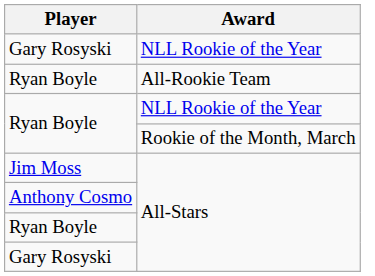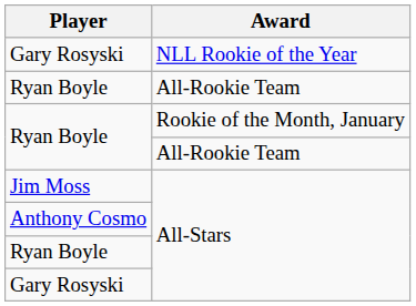row 4 | Award: NLL Rookie of the Year -> Rookie of the Month, January
row 5 | Award: Rookie of the Month, March -> All-Rookie Team
